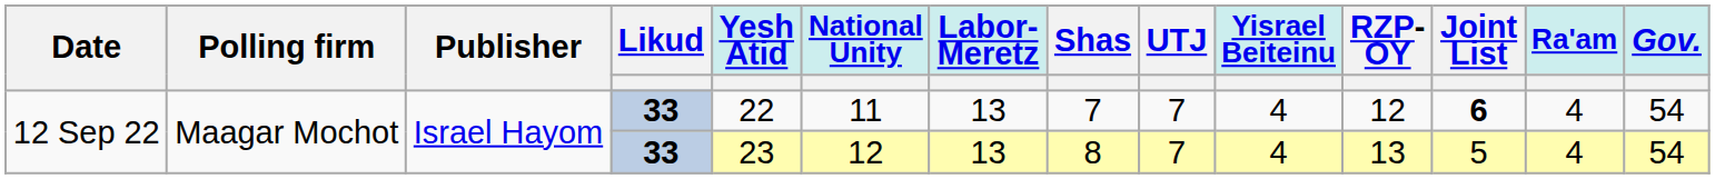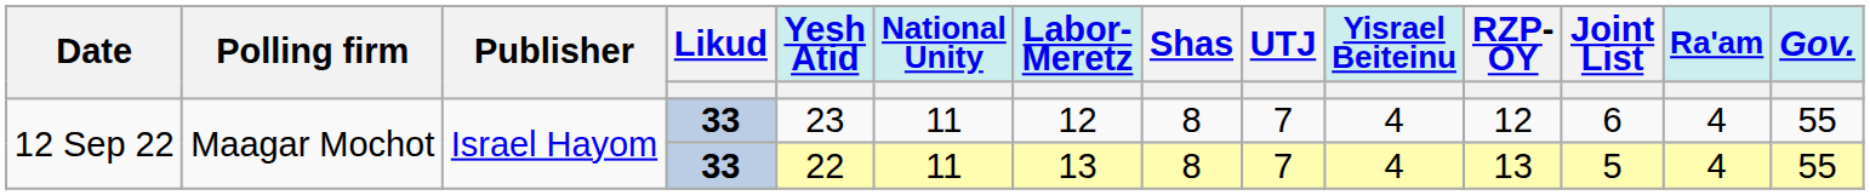row 3 | Yesh Atid: 22 -> 23
row 3 | Labor- Meretz: 13 -> 12
row 3 | Shas: 7 -> 8
row 3 | Joint List: bold -> normal
row 3 | Gov.: 54 -> 55
row 4 | Yesh Atid: 23 -> 22
row 4 | National Unity: 12 -> 11
row 4 | Gov.: 54 -> 55
